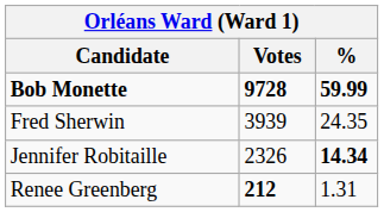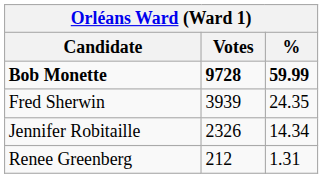Jennifer Robitaille | %: bold -> normal
Renee Greenberg | Votes: bold -> normal
